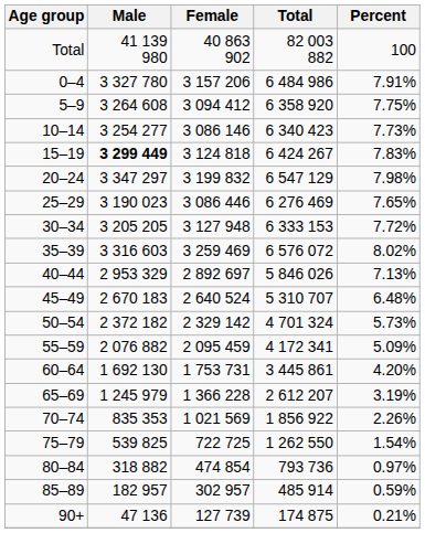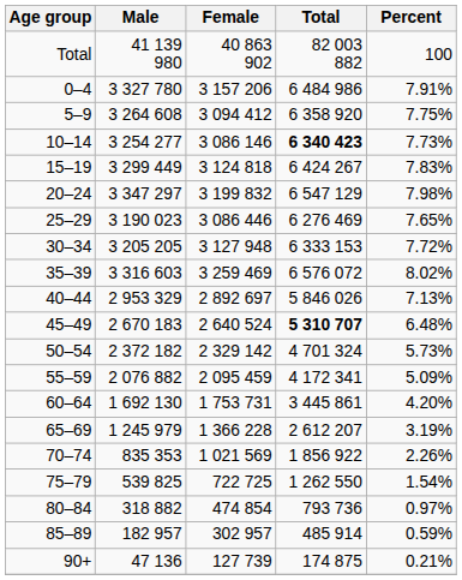10–14 | Total: normal -> bold
15–19 | Male: bold -> normal
45–49 | Total: normal -> bold
